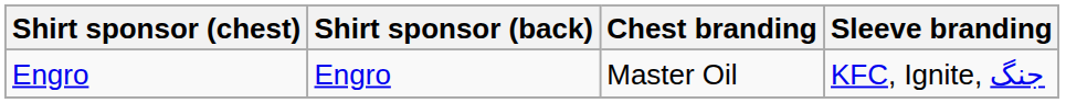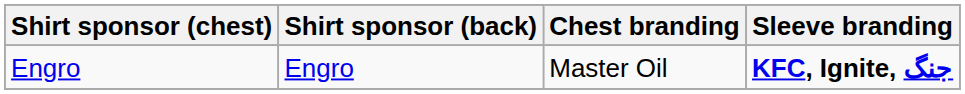row 2 | Sleeve branding: normal -> bold
